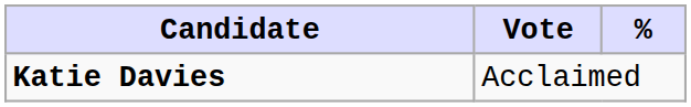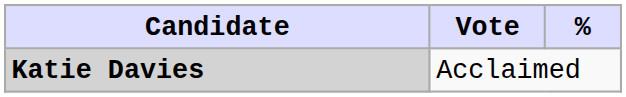Katie Davies | Candidate: no background -> lightgrey background
